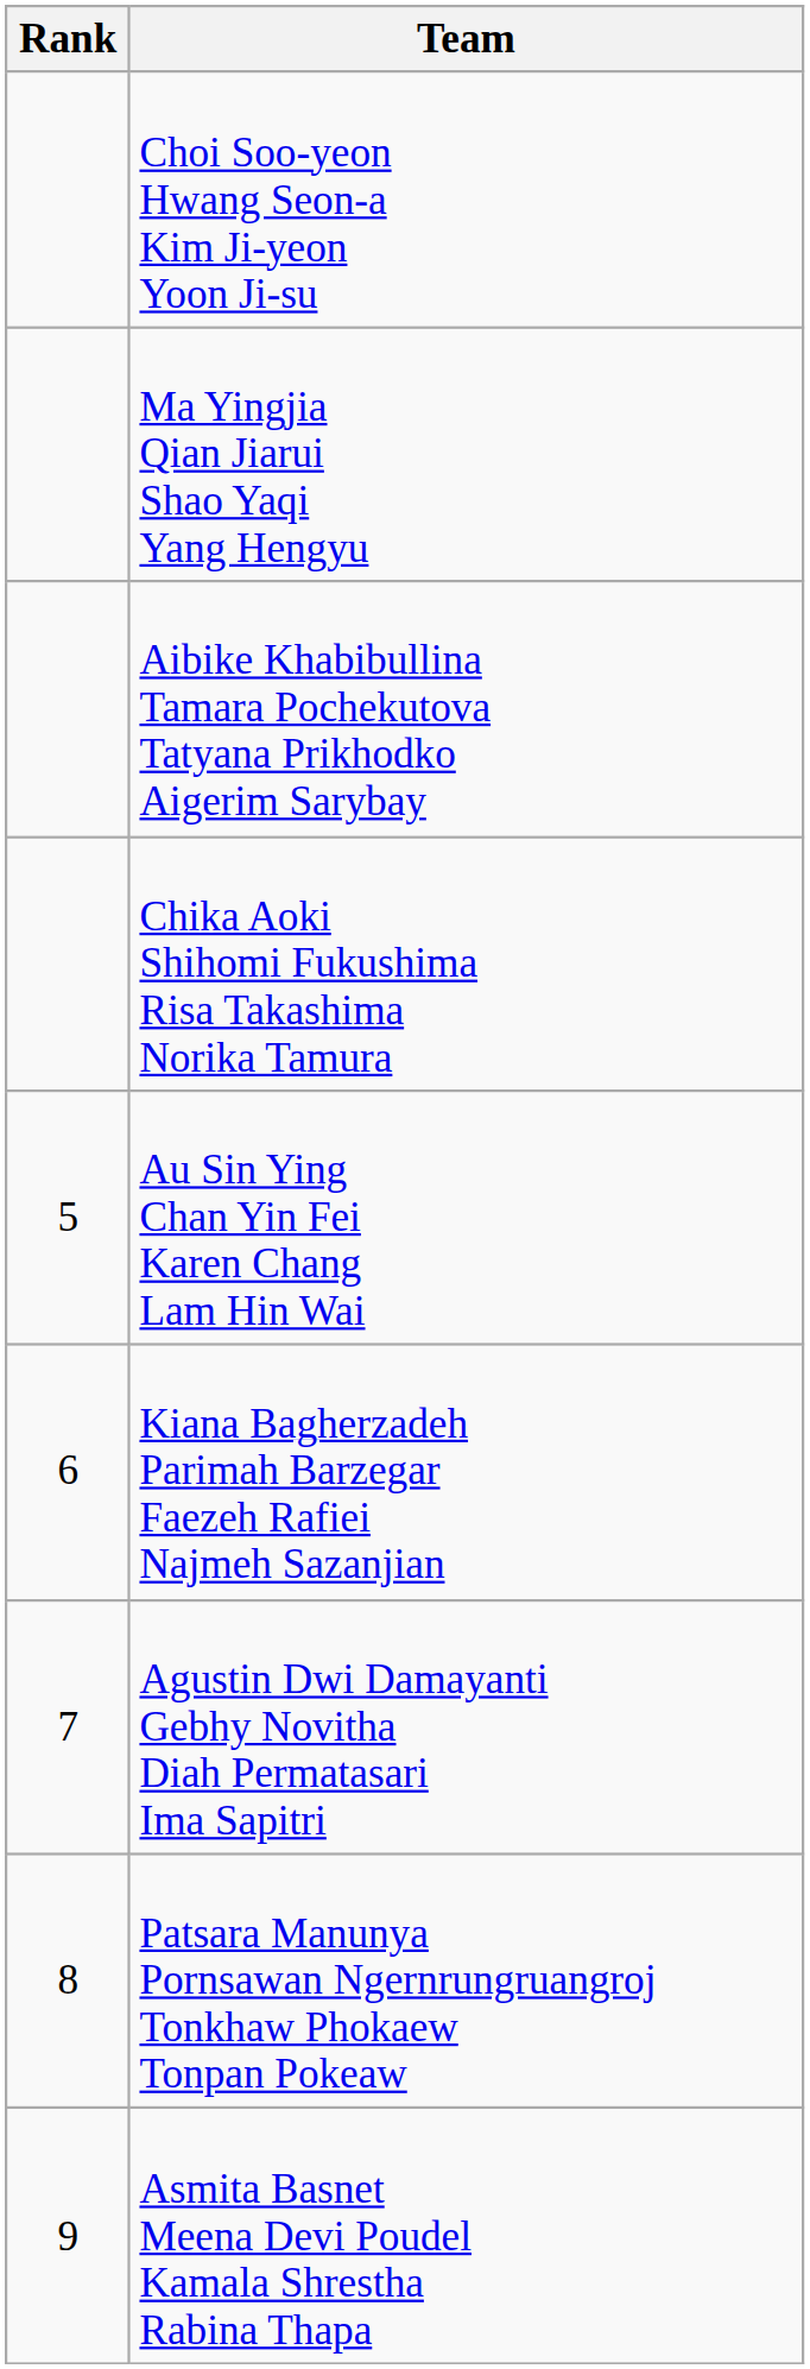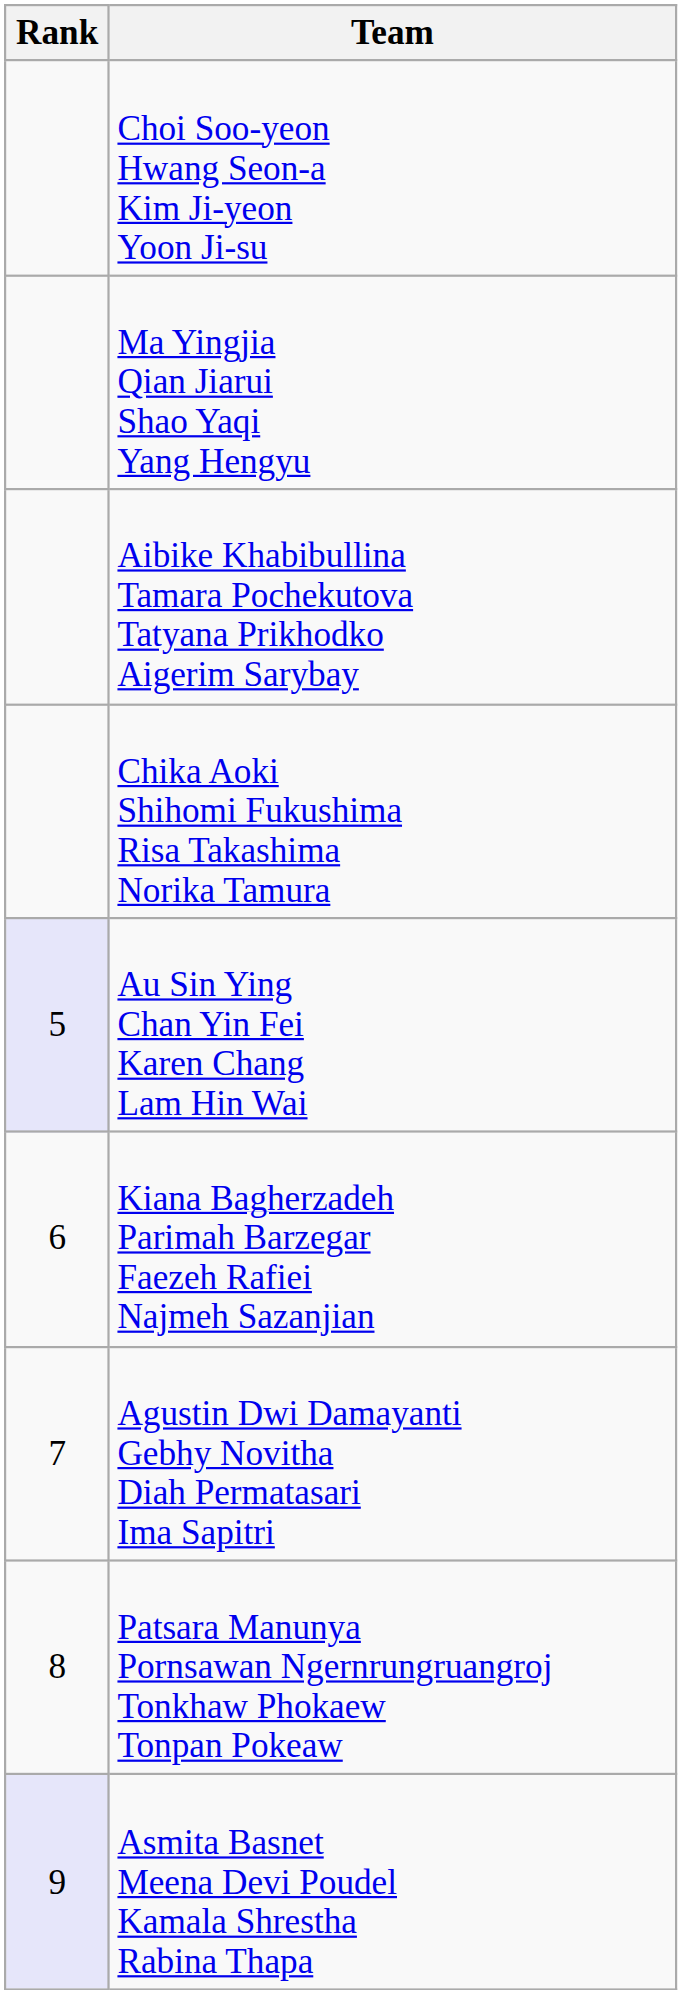Au Sin Ying Chan Yin Fei Karen Chang Lam Hin Wai | Rank: no background -> lavender background
Asmita Basnet Meena Devi Poudel Kamala Shrestha Rabina Thapa | Rank: no background -> lavender background
